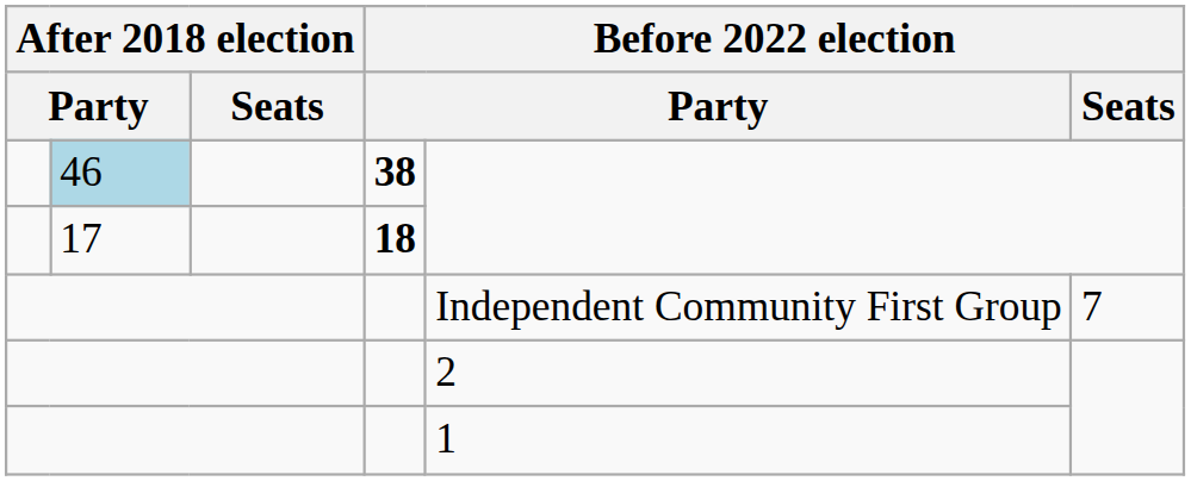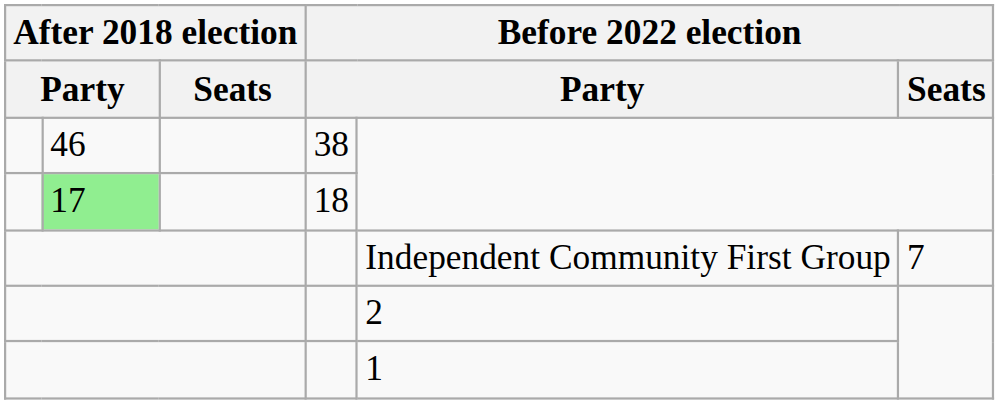46 | column 2: lightblue background -> no background
46 | column 4: bold -> normal
17 | column 2: no background -> lightgreen background
17 | column 4: bold -> normal
